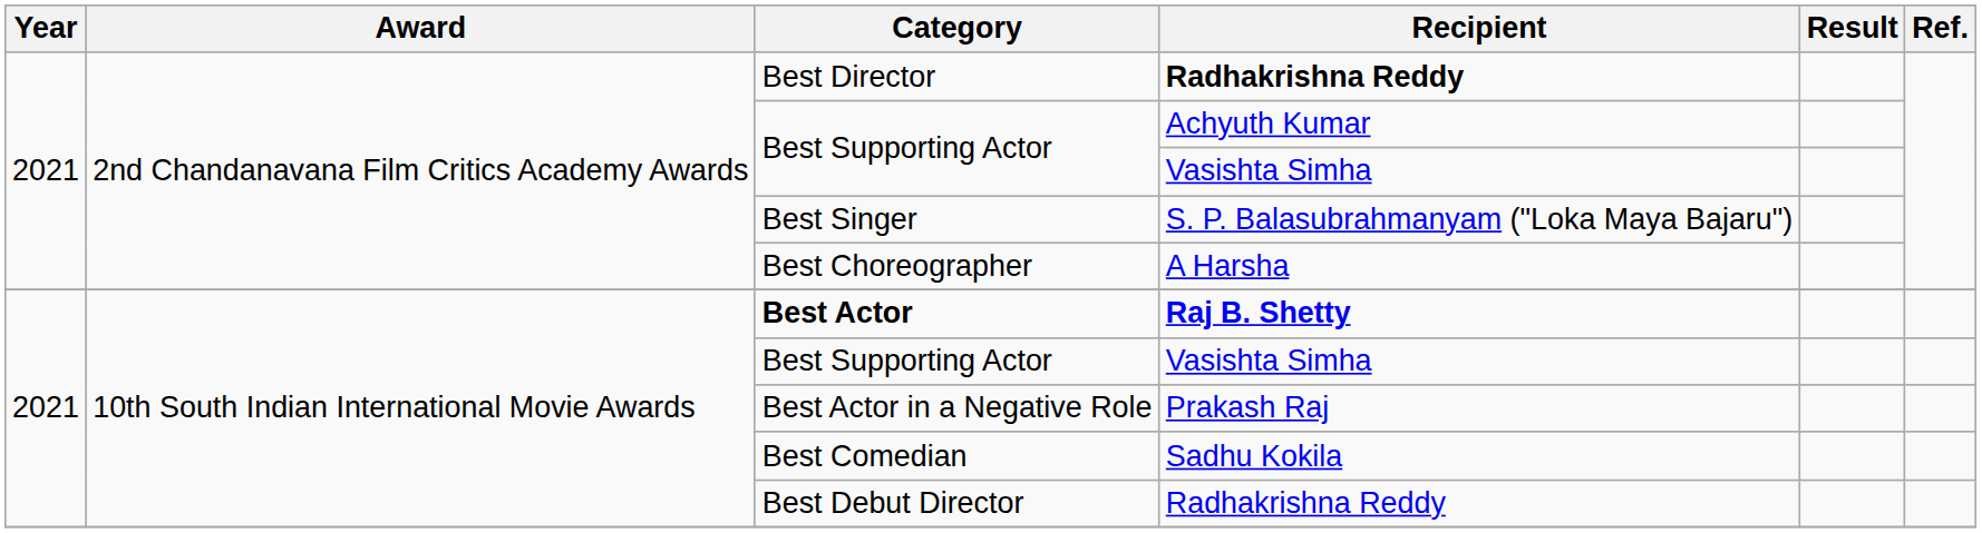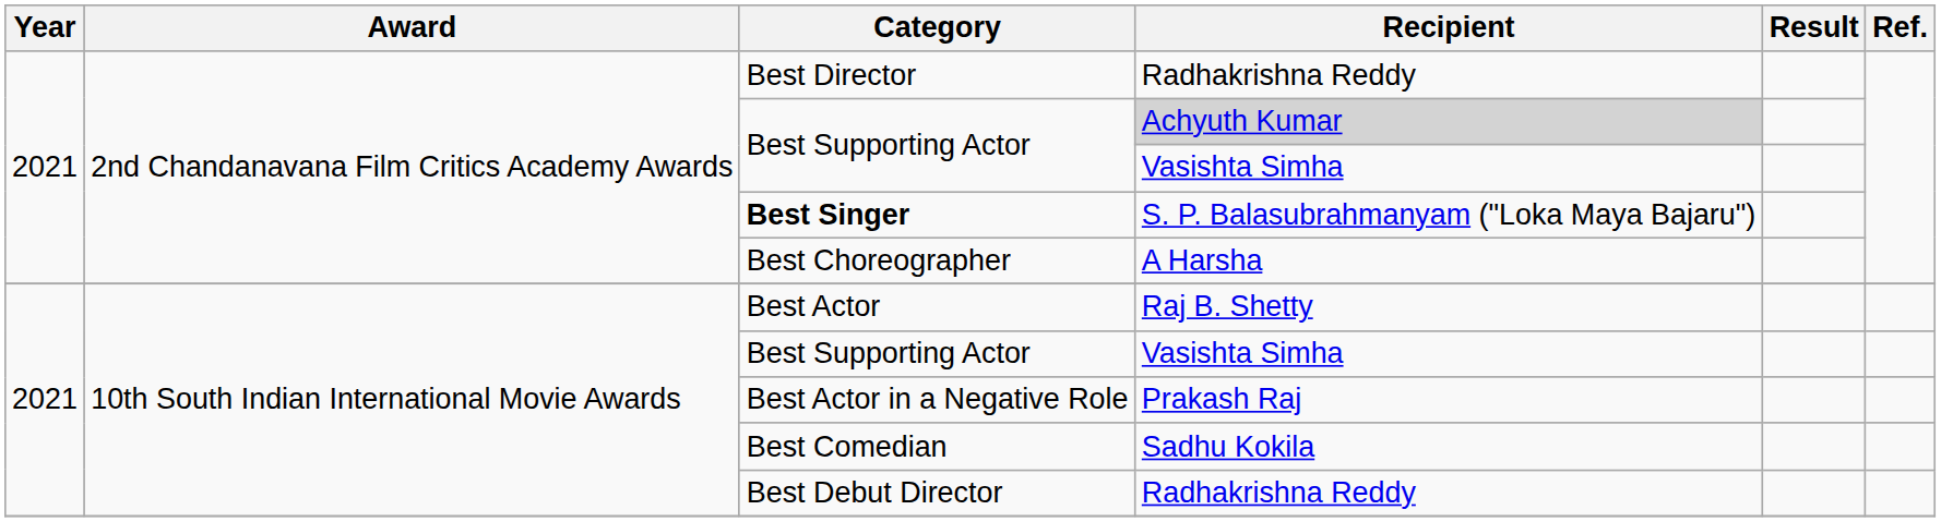Best Director | Recipient: bold -> normal
Best Supporting Actor / Achyuth Kumar | Recipient: no background -> lightgrey background
Best Singer | Category: normal -> bold
Best Actor | Category: bold -> normal
Best Actor | Recipient: bold -> normal
